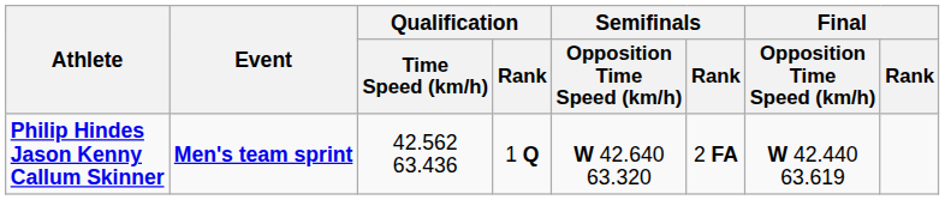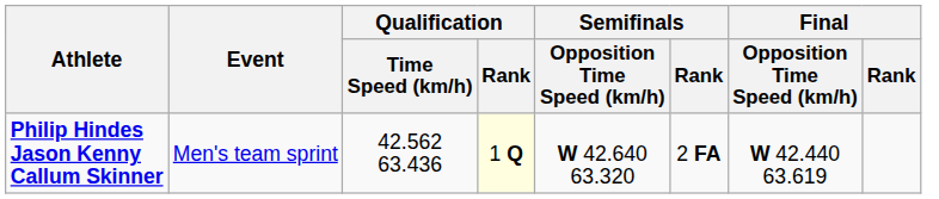Philip Hindes Jason Kenny Callum Skinner | Event: bold -> normal
Philip Hindes Jason Kenny Callum Skinner | Qualification / Rank: no background -> lightyellow background
